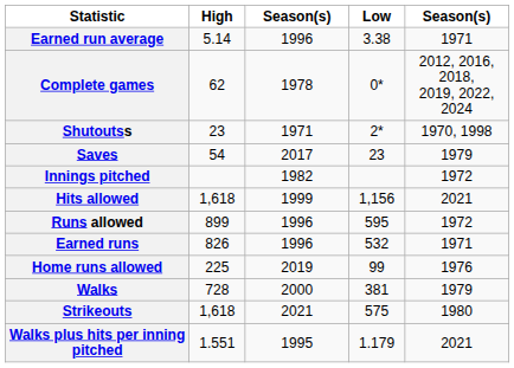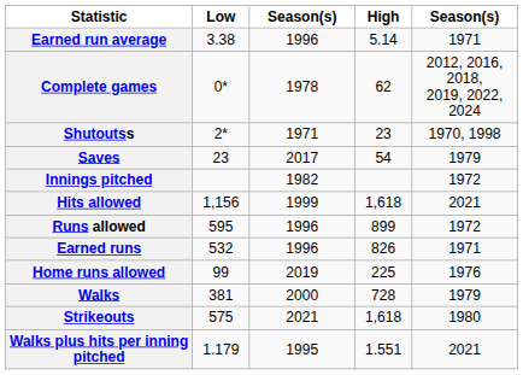columns swapped: High <-> Low
